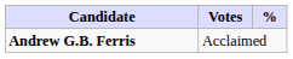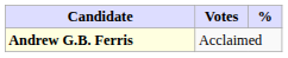Andrew G.B. Ferris | Candidate: no background -> lightyellow background
